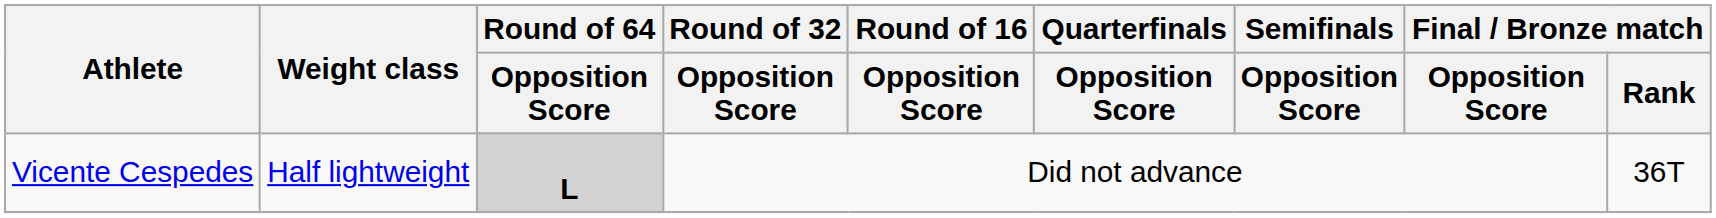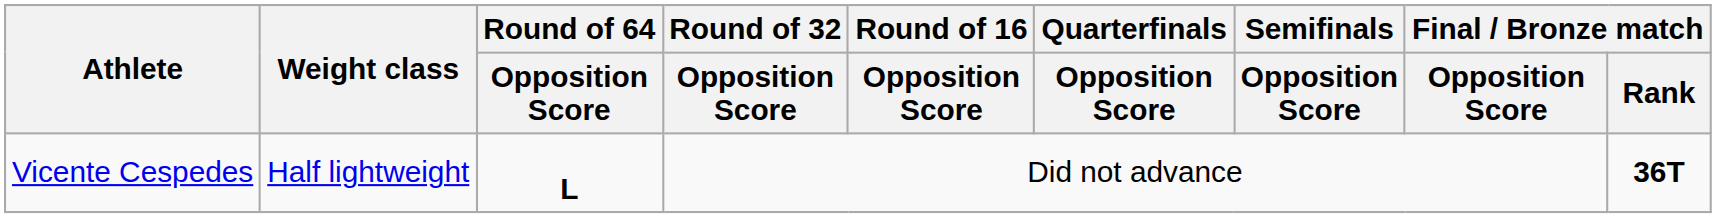Vicente Cespedes | Round of 64 / Opposition Score: lightgrey background -> no background
Vicente Cespedes | Final / Bronze match / Rank: normal -> bold
